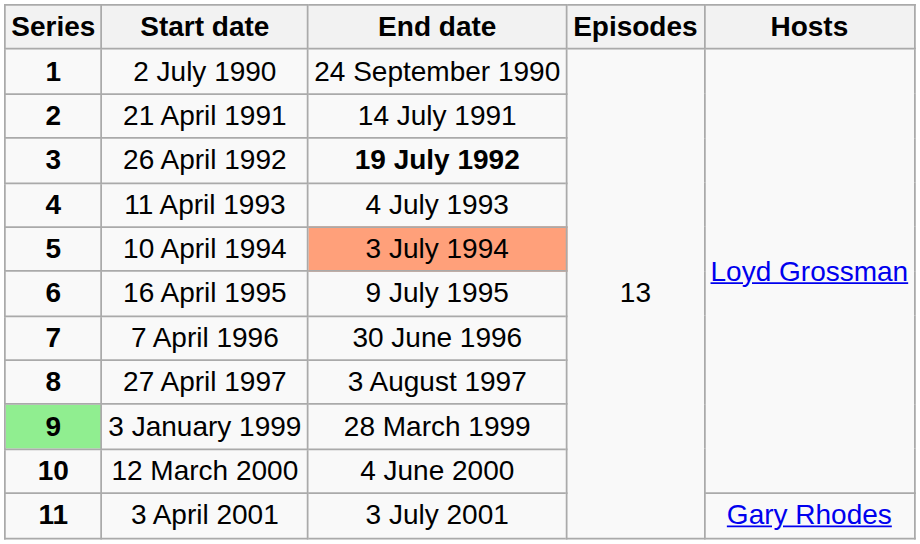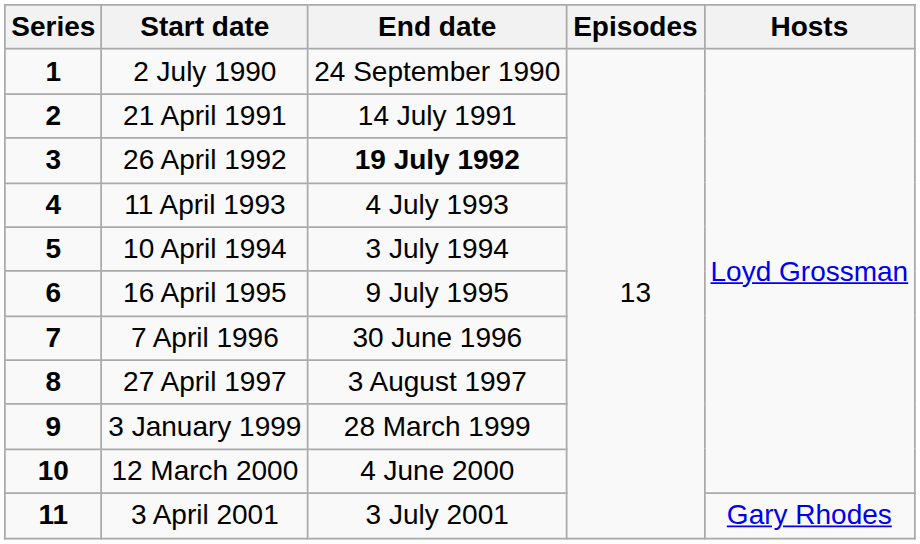10 April 1994 | End date: lightsalmon background -> no background
3 January 1999 | Series: lightgreen background -> no background
